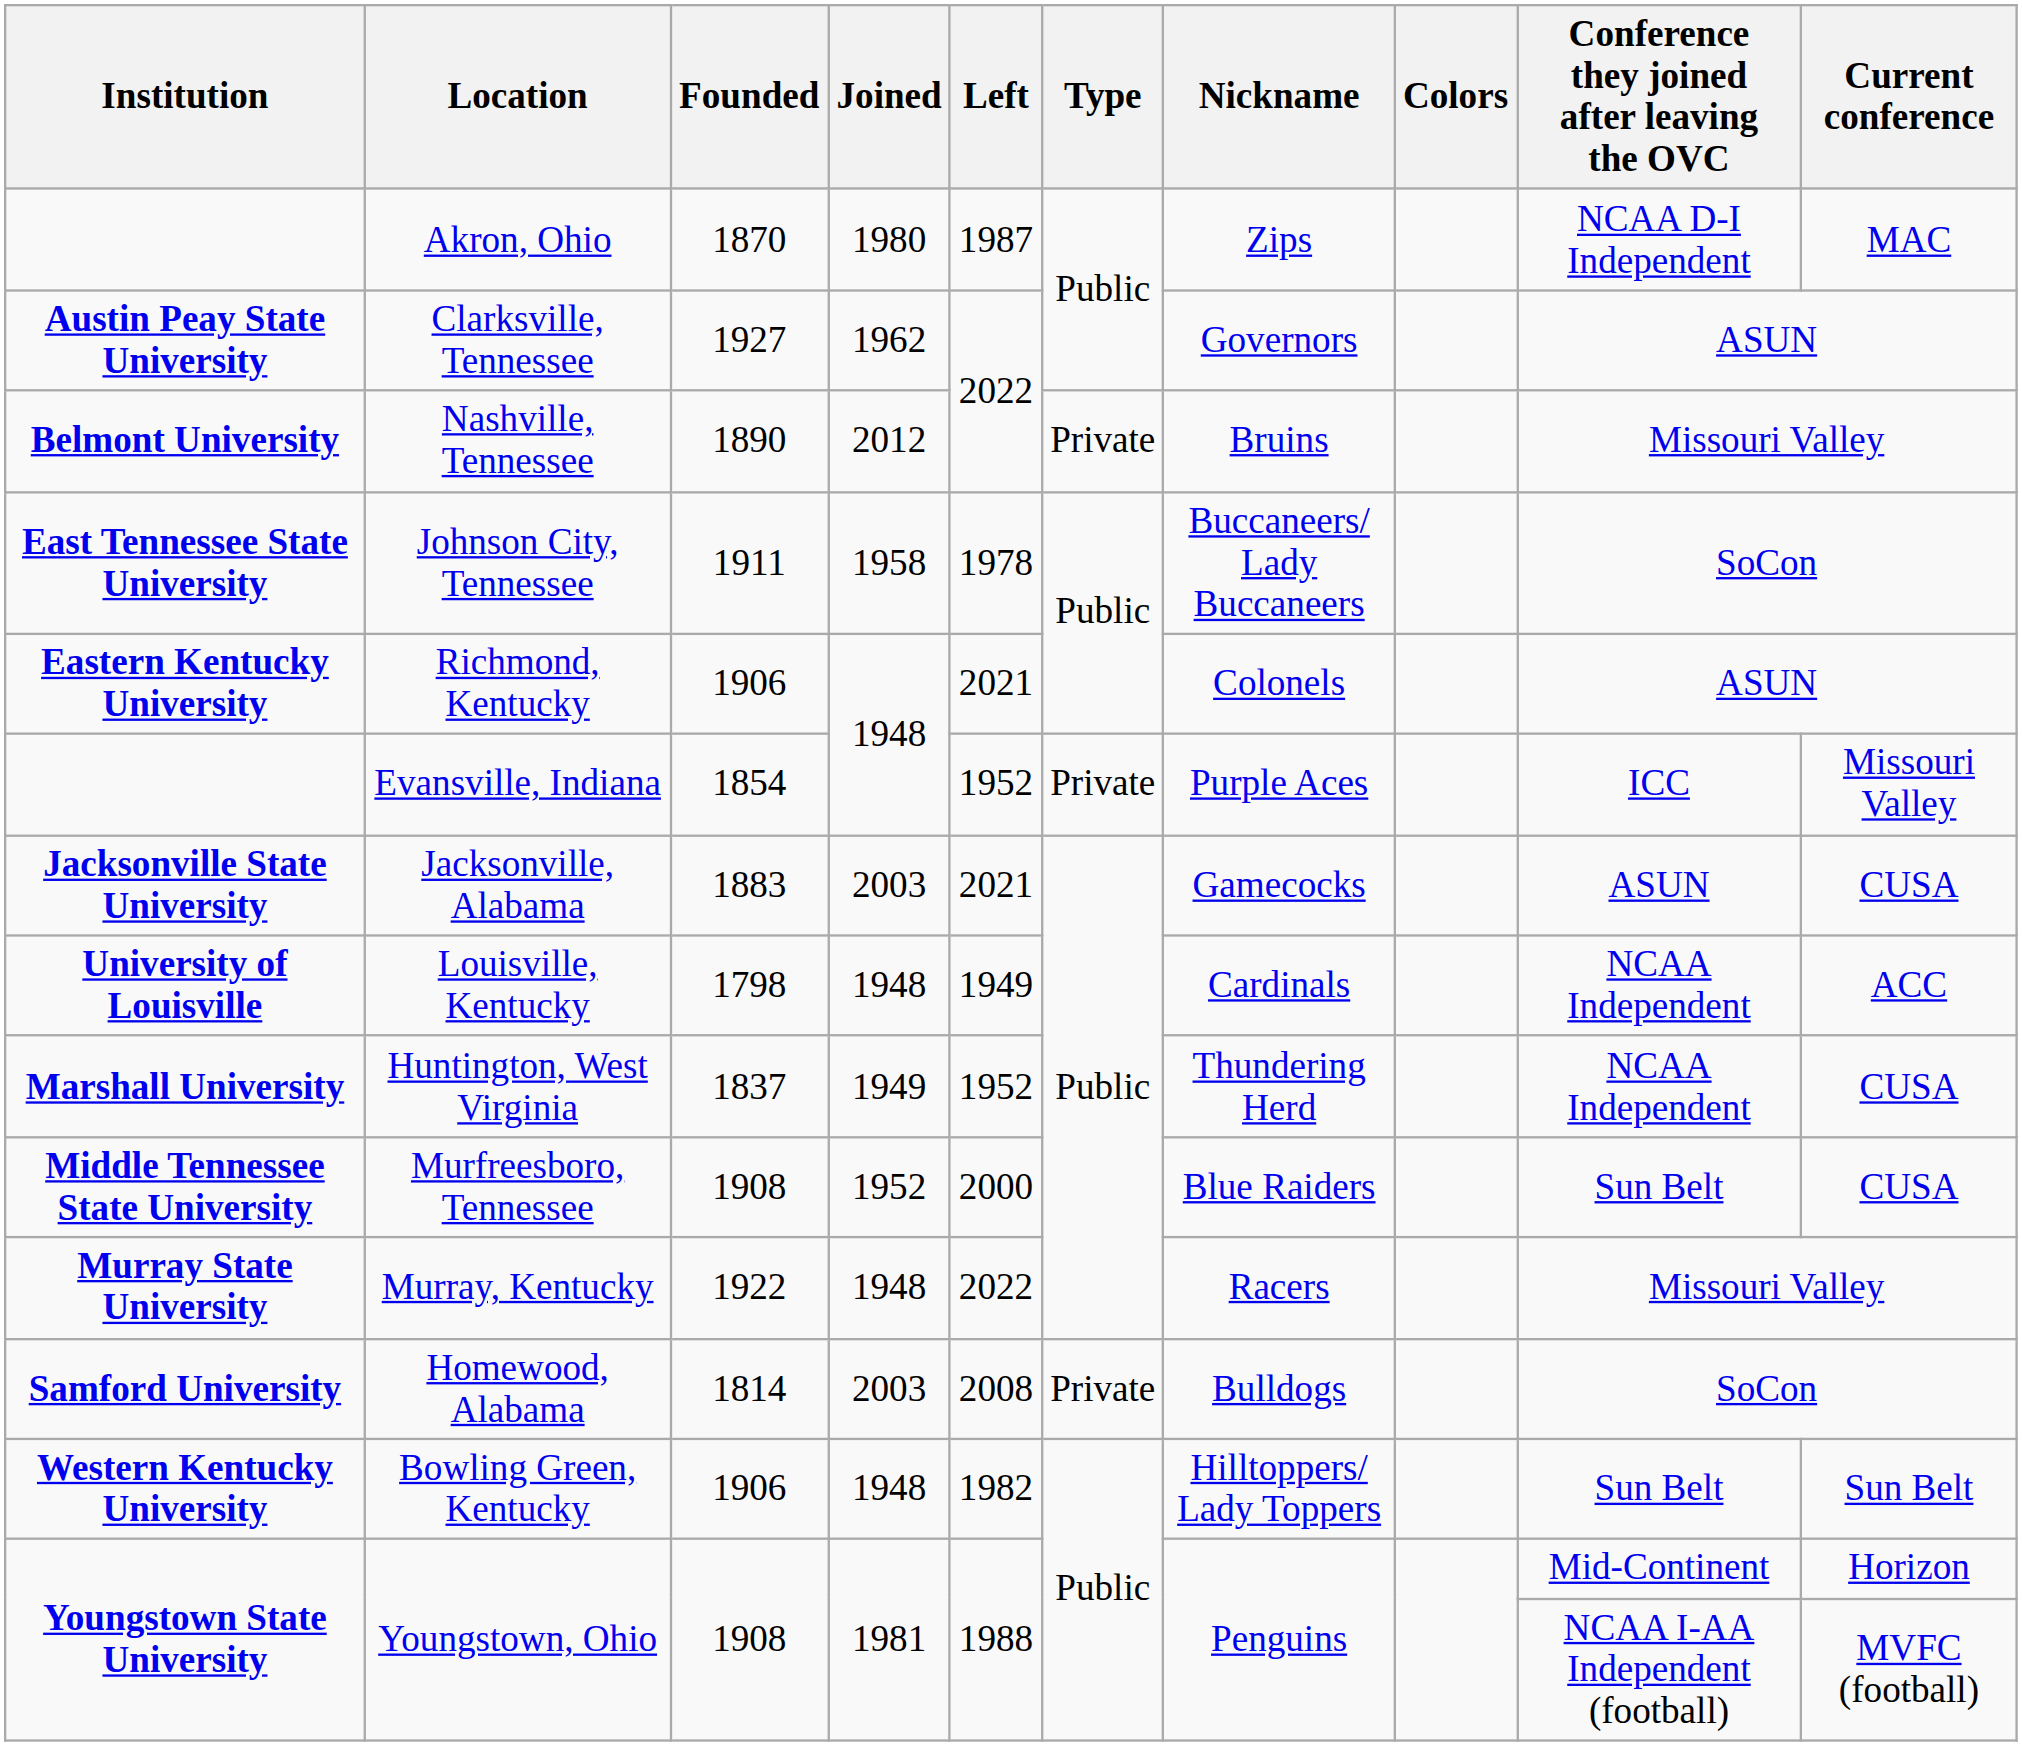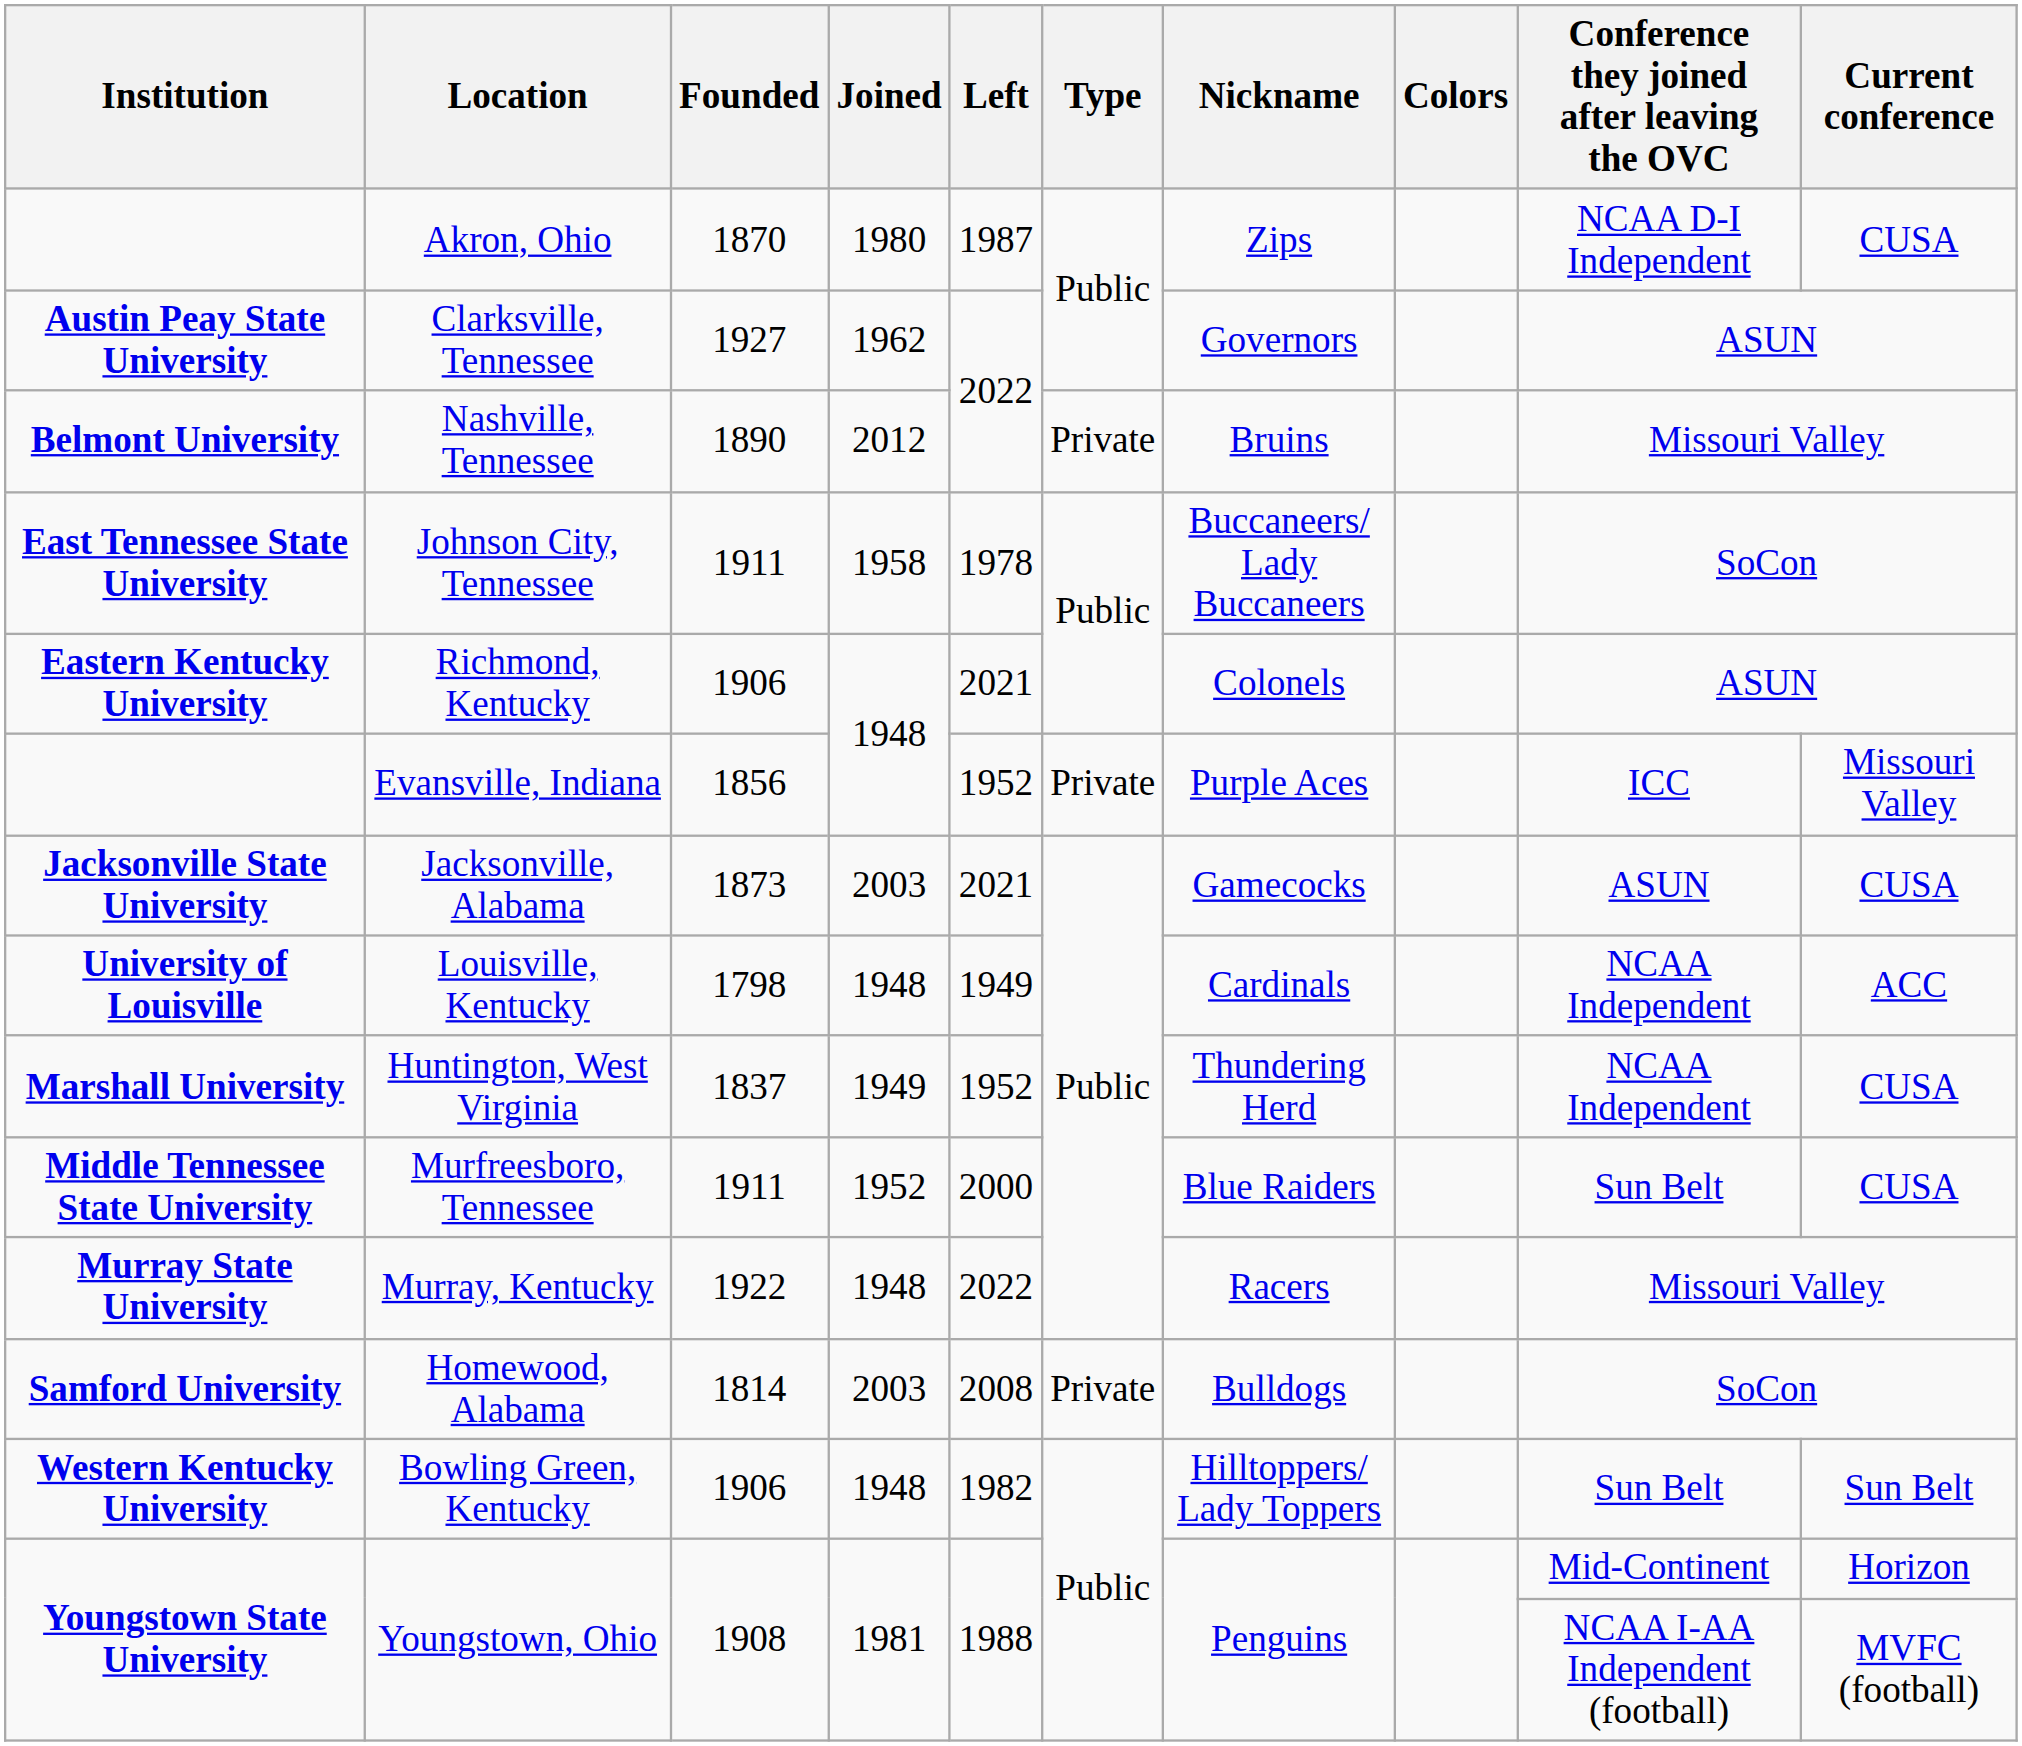Akron, Ohio | Current conference: MAC -> CUSA
Evansville, Indiana | Founded: 1854 -> 1856
Jacksonville, Alabama | Founded: 1883 -> 1873
Murfreesboro, Tennessee | Founded: 1908 -> 1911
